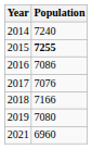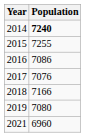2014 | Population: normal -> bold
2015 | Population: bold -> normal
